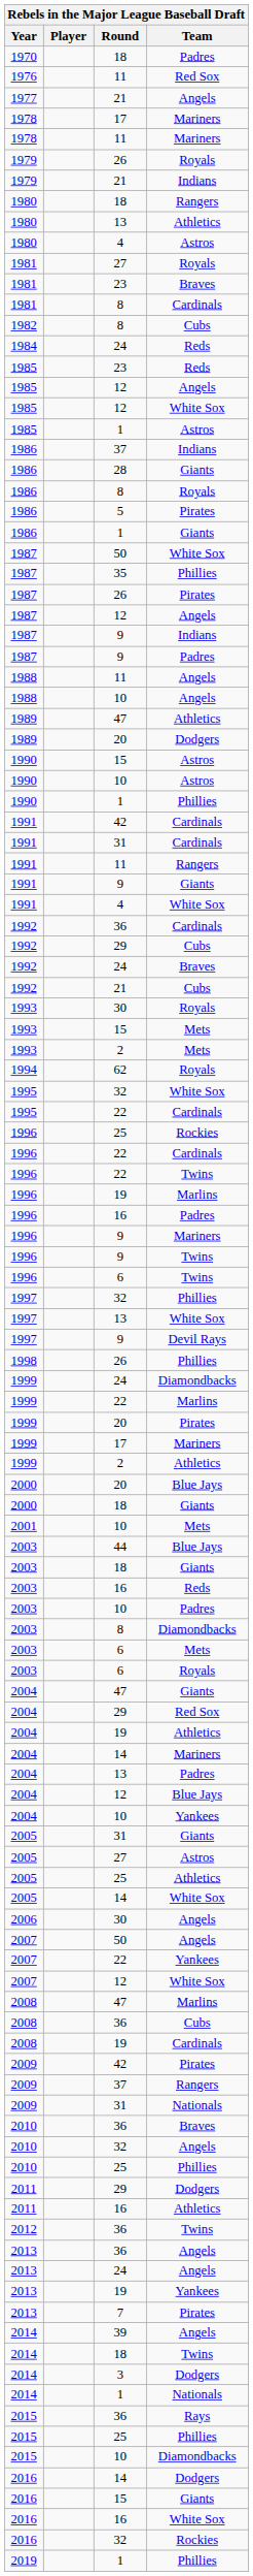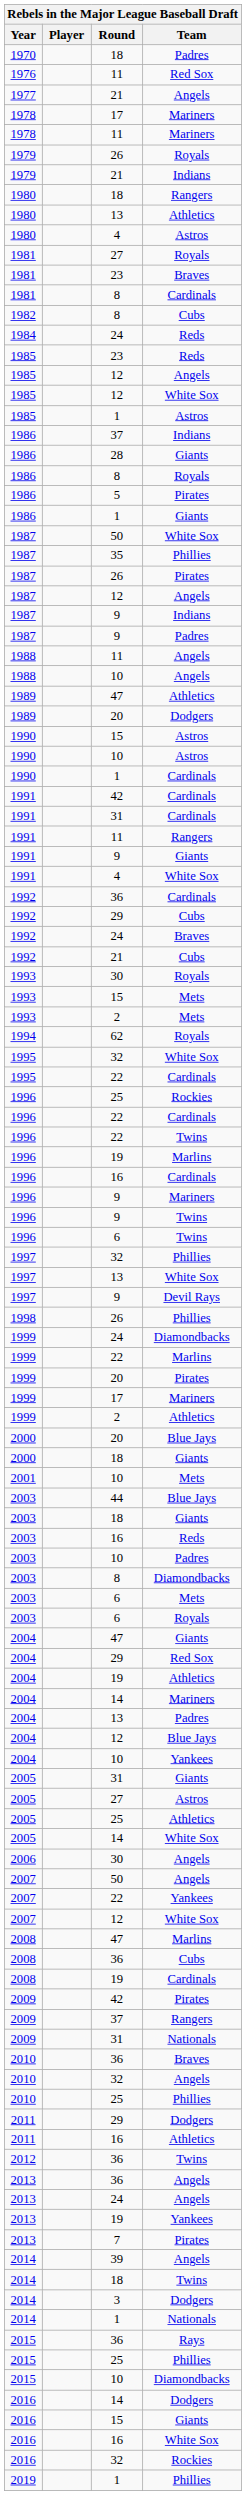1990 / 1 | Team: Phillies -> Cardinals
1996 / 16 | Team: Padres -> Cardinals
